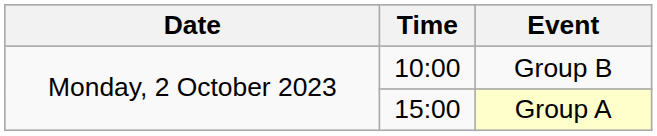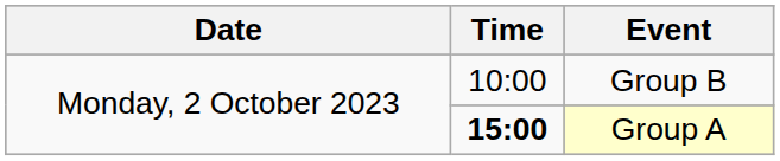Group A | Time: normal -> bold
